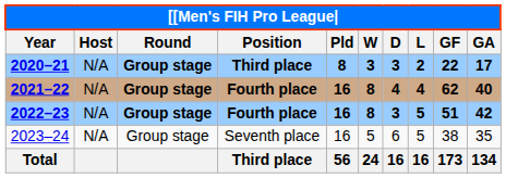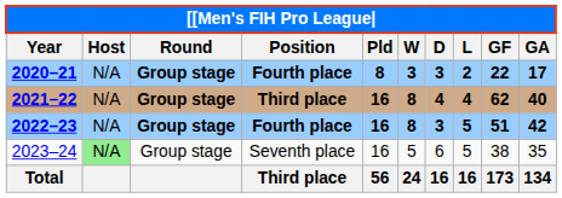2020–21 | Position: Third place -> Fourth place
2021–22 | Position: Fourth place -> Third place
2023–24 | Host: no background -> lightgreen background
